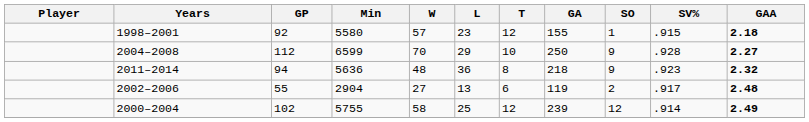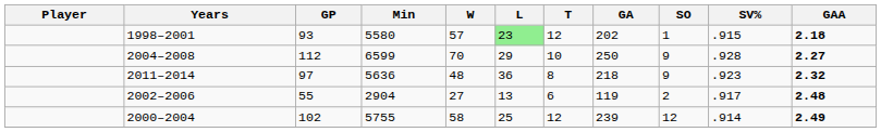1998–2001 | GP: 92 -> 93
1998–2001 | L: no background -> lightgreen background
1998–2001 | GA: 155 -> 202
2011–2014 | GP: 94 -> 97
